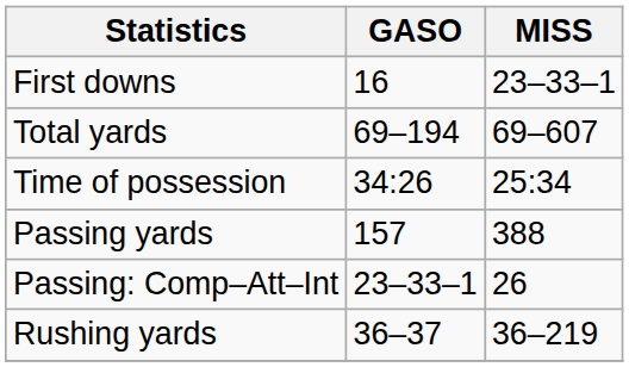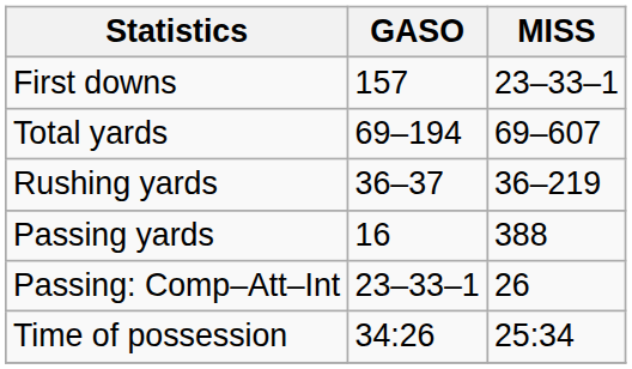First downs | GASO: 16 -> 157
rows swapped: Rushing yards <-> Time of possession
Passing yards | GASO: 157 -> 16
